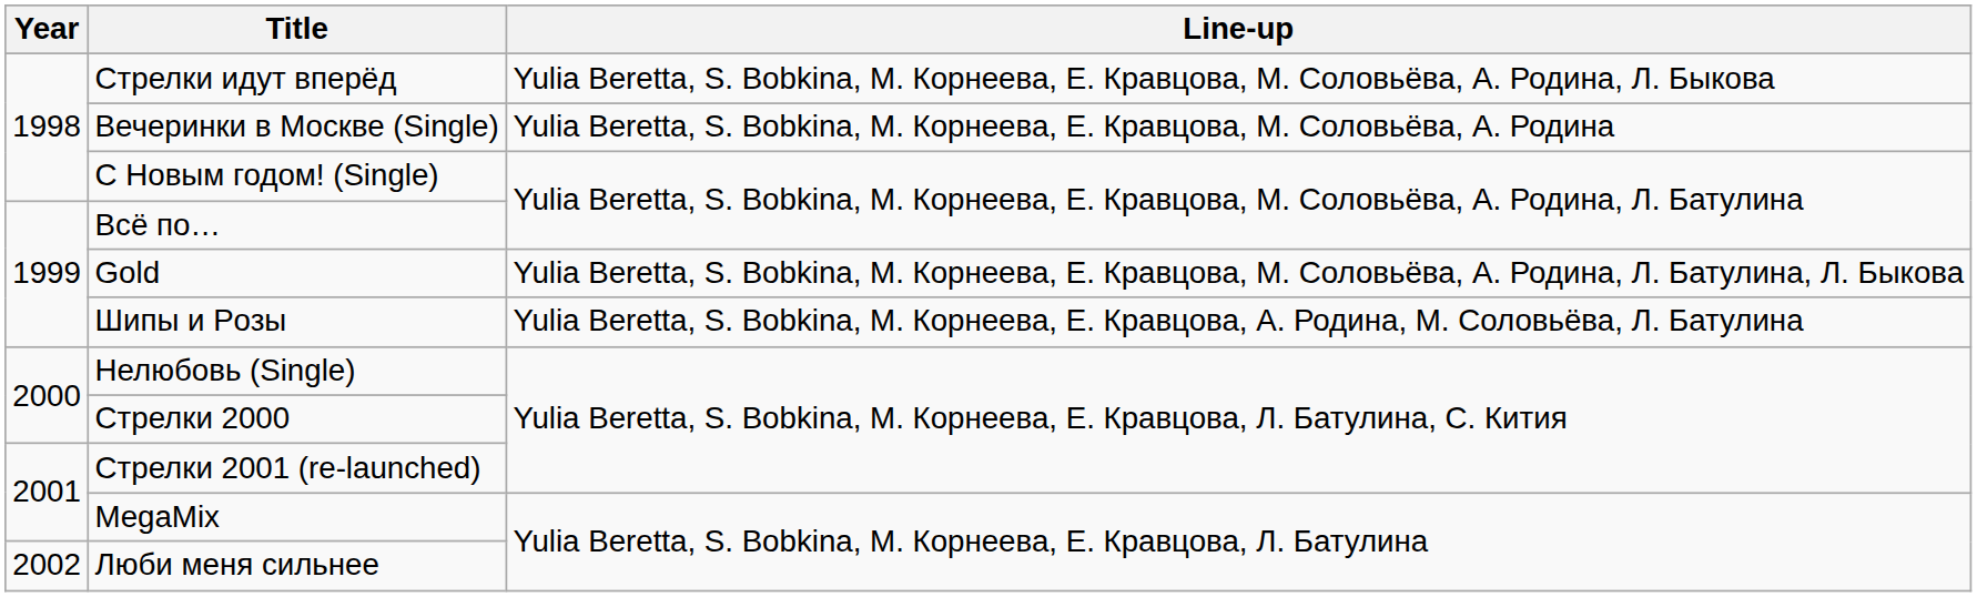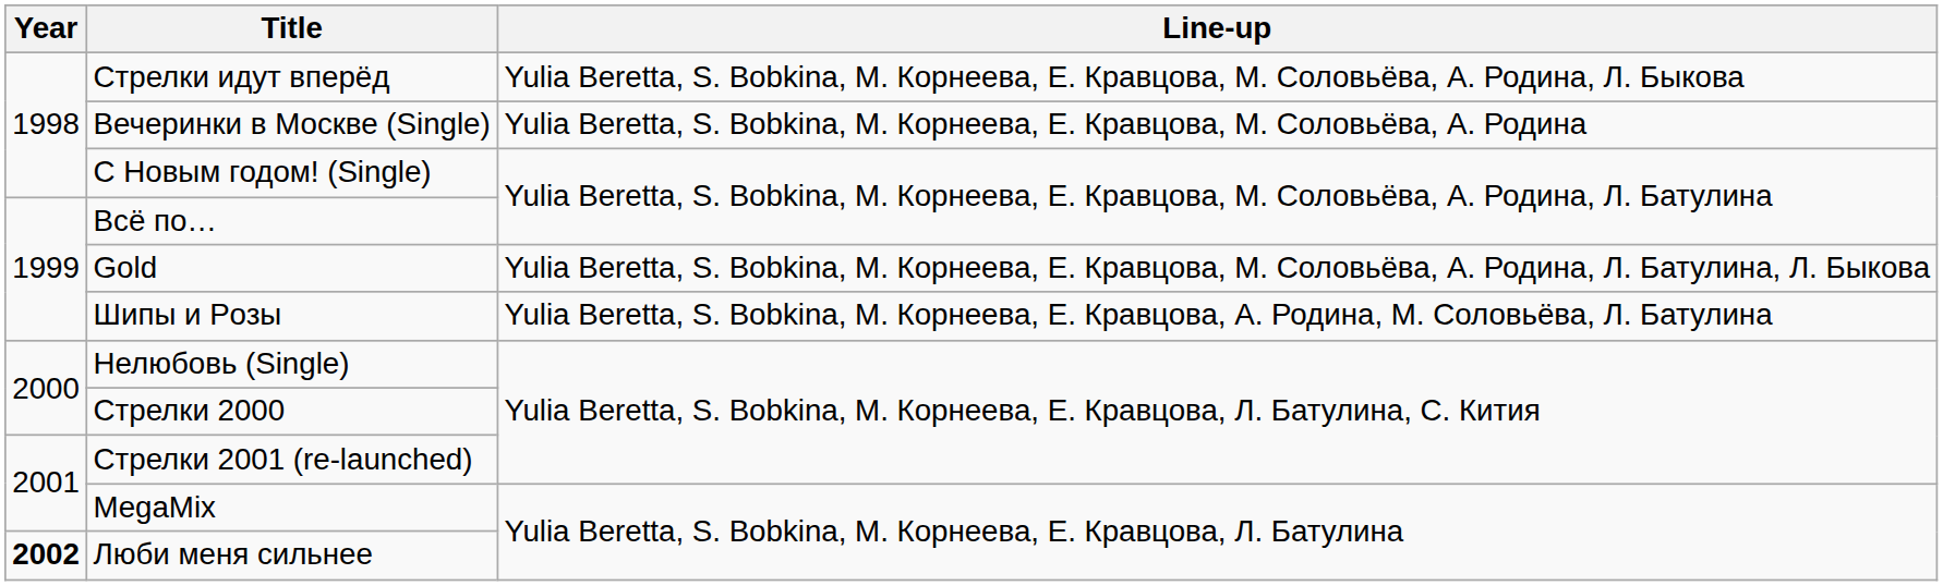Люби меня сильнее | Year: normal -> bold
